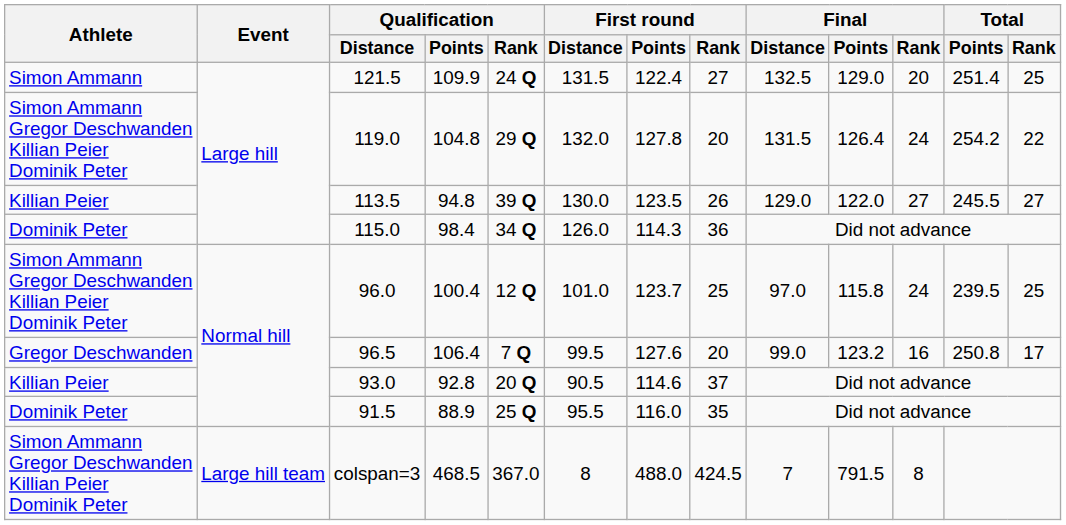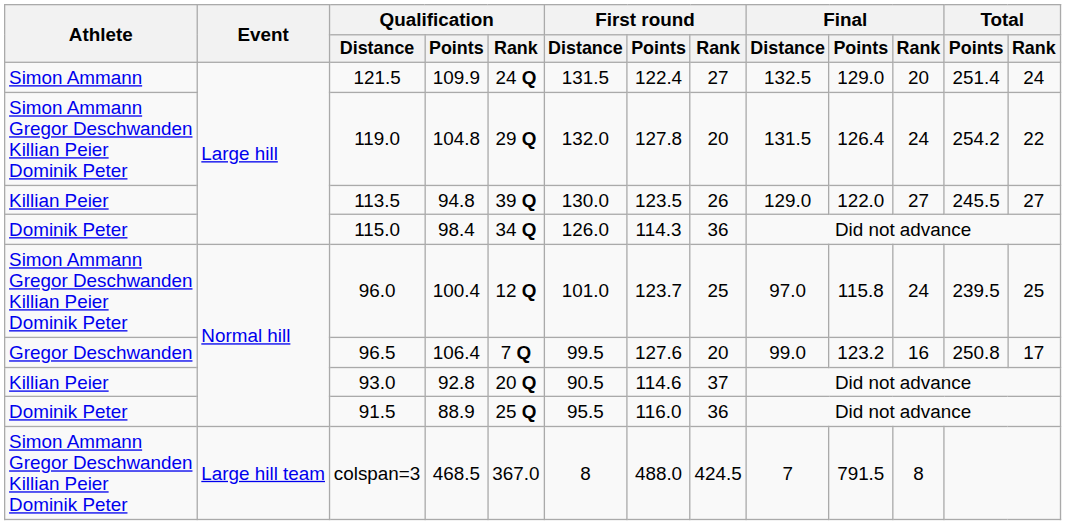121.5 | Total / Rank: 25 -> 24
91.5 | First round / Rank: 35 -> 36
